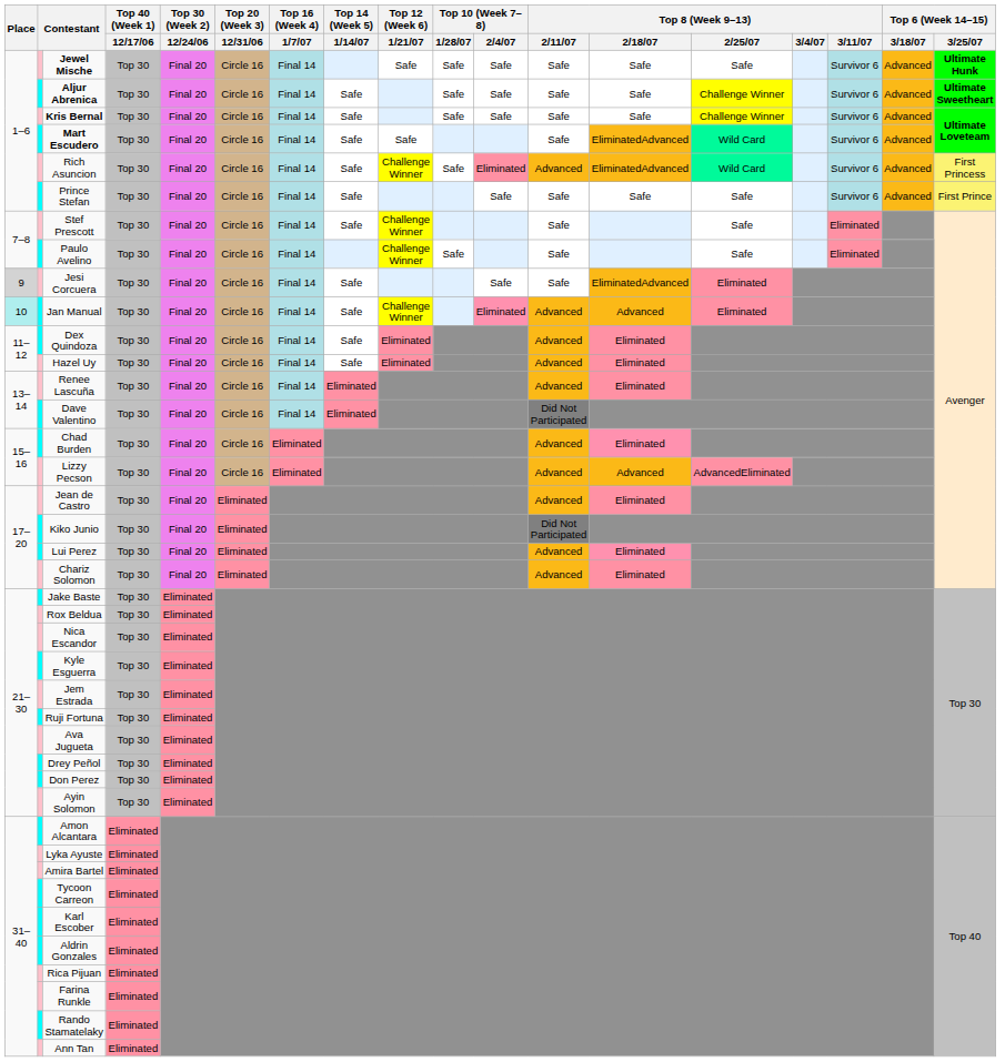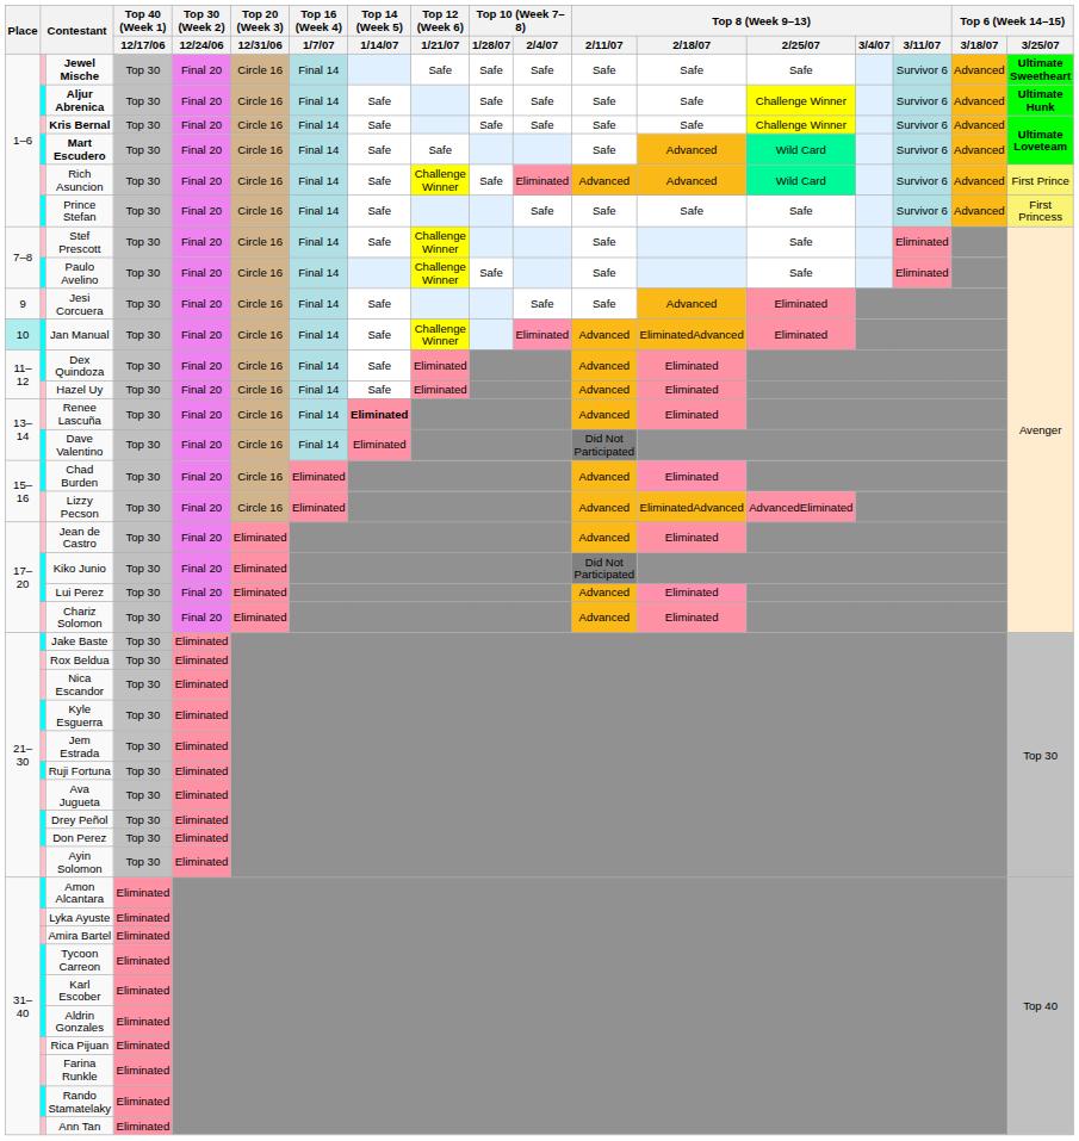Jewel Mische | Top 6 (Week 14–15) / 3/25/07: Ultimate Hunk -> Ultimate Sweetheart
Aljur Abrenica | Top 6 (Week 14–15) / 3/25/07: Ultimate Sweetheart -> Ultimate Hunk
Mart Escudero | Top 8 (Week 9–13) / 2/18/07: EliminatedAdvanced -> Advanced
Rich Asuncion | Top 8 (Week 9–13) / 2/18/07: EliminatedAdvanced -> Advanced
Rich Asuncion | Top 6 (Week 14–15) / 3/25/07: First Princess -> First Prince
Prince Stefan | Top 6 (Week 14–15) / 3/25/07: First Prince -> First Princess
Jesi Corcuera | Place: lightgrey background -> no background
Jesi Corcuera | Top 8 (Week 9–13) / 2/18/07: EliminatedAdvanced -> Advanced
Jan Manual | Top 8 (Week 9–13) / 2/18/07: Advanced -> EliminatedAdvanced
Renee Lascuña | Top 14 (Week 5) / 1/14/07: normal -> bold
Lizzy Pecson | Top 8 (Week 9–13) / 2/18/07: Advanced -> EliminatedAdvanced
